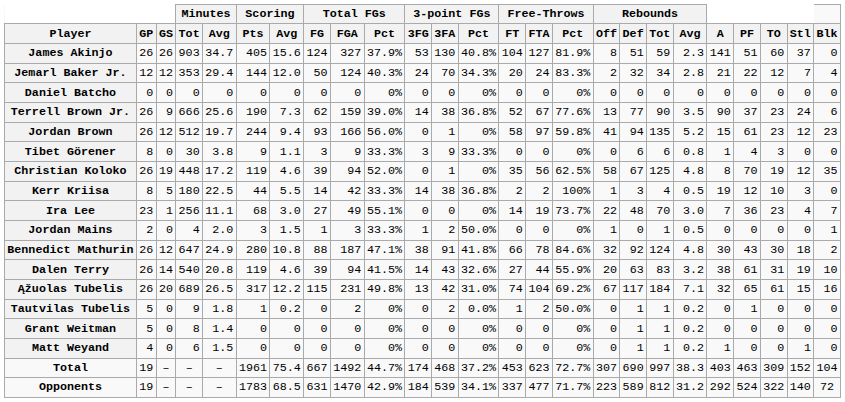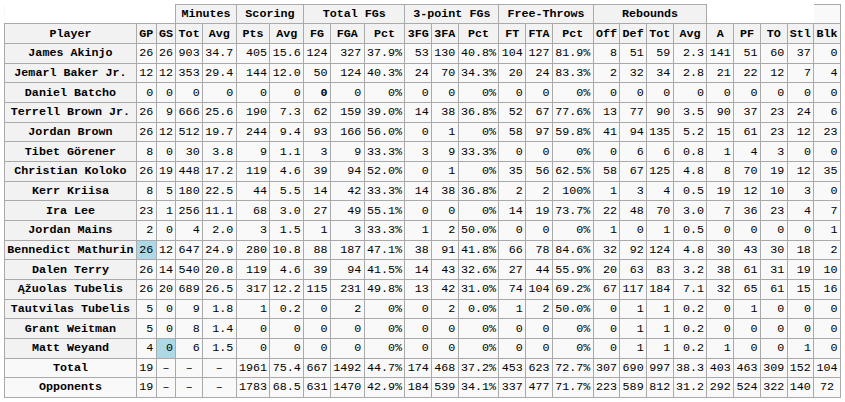Daniel Batcho | Total FGs / FG: normal -> bold
Bennedict Mathurin | GP: no background -> lightblue background
Matt Weyand | GS: no background -> lightblue background
